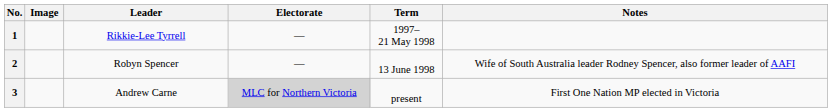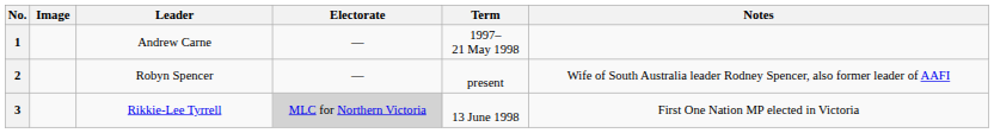1 | Leader: Rikkie-Lee Tyrrell -> Andrew Carne
2 | Term: 13 June 1998 -> present
3 | Leader: Andrew Carne -> Rikkie-Lee Tyrrell
3 | Term: present -> 13 June 1998
